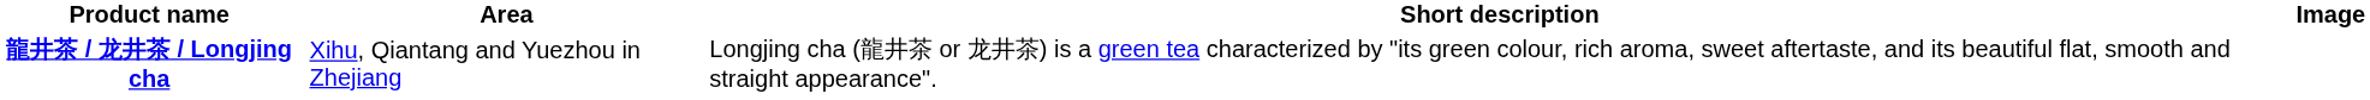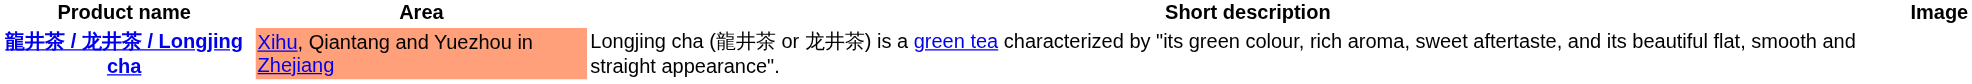龍井茶 / 龙井茶 / Longjing cha | Area: no background -> lightsalmon background
